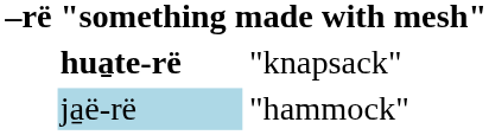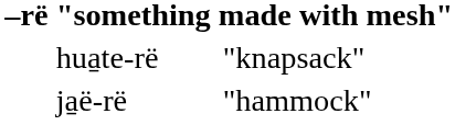hua̱te-rë | column 2: bold -> normal
ja̱ë-rë | column 2: lightblue background -> no background
